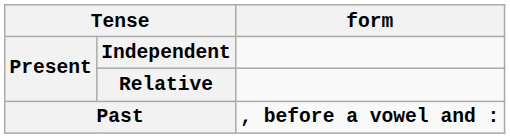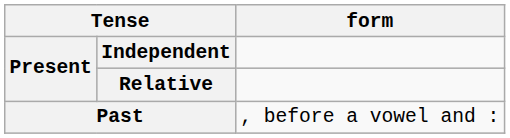Past | form: bold -> normal
